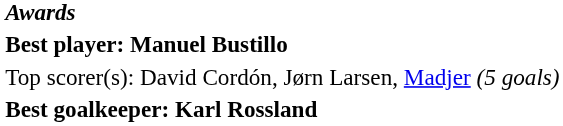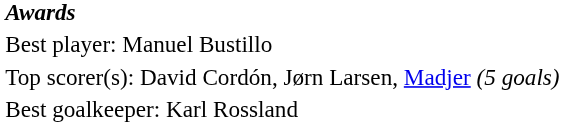Best player: Manuel Bustillo | Awards: bold -> normal
Best goalkeeper: Karl Rossland | Awards: bold -> normal
